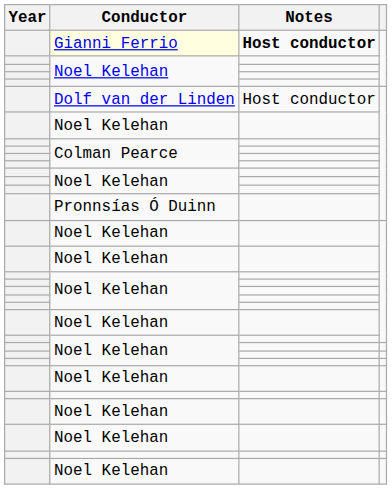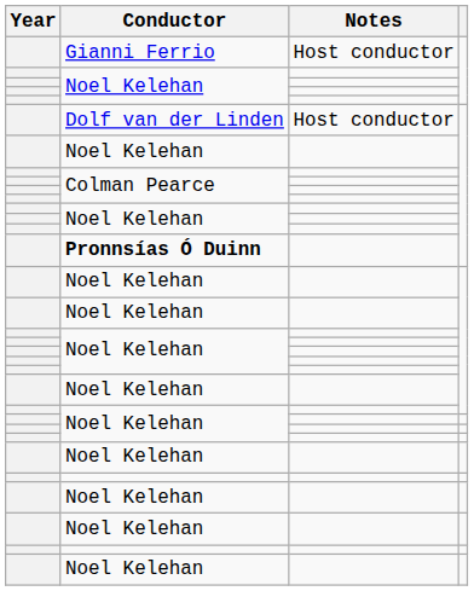Gianni Ferrio | Conductor: lightyellow background -> no background
Gianni Ferrio | Notes: bold -> normal
Pronnsías Ó Duinn | Conductor: normal -> bold
